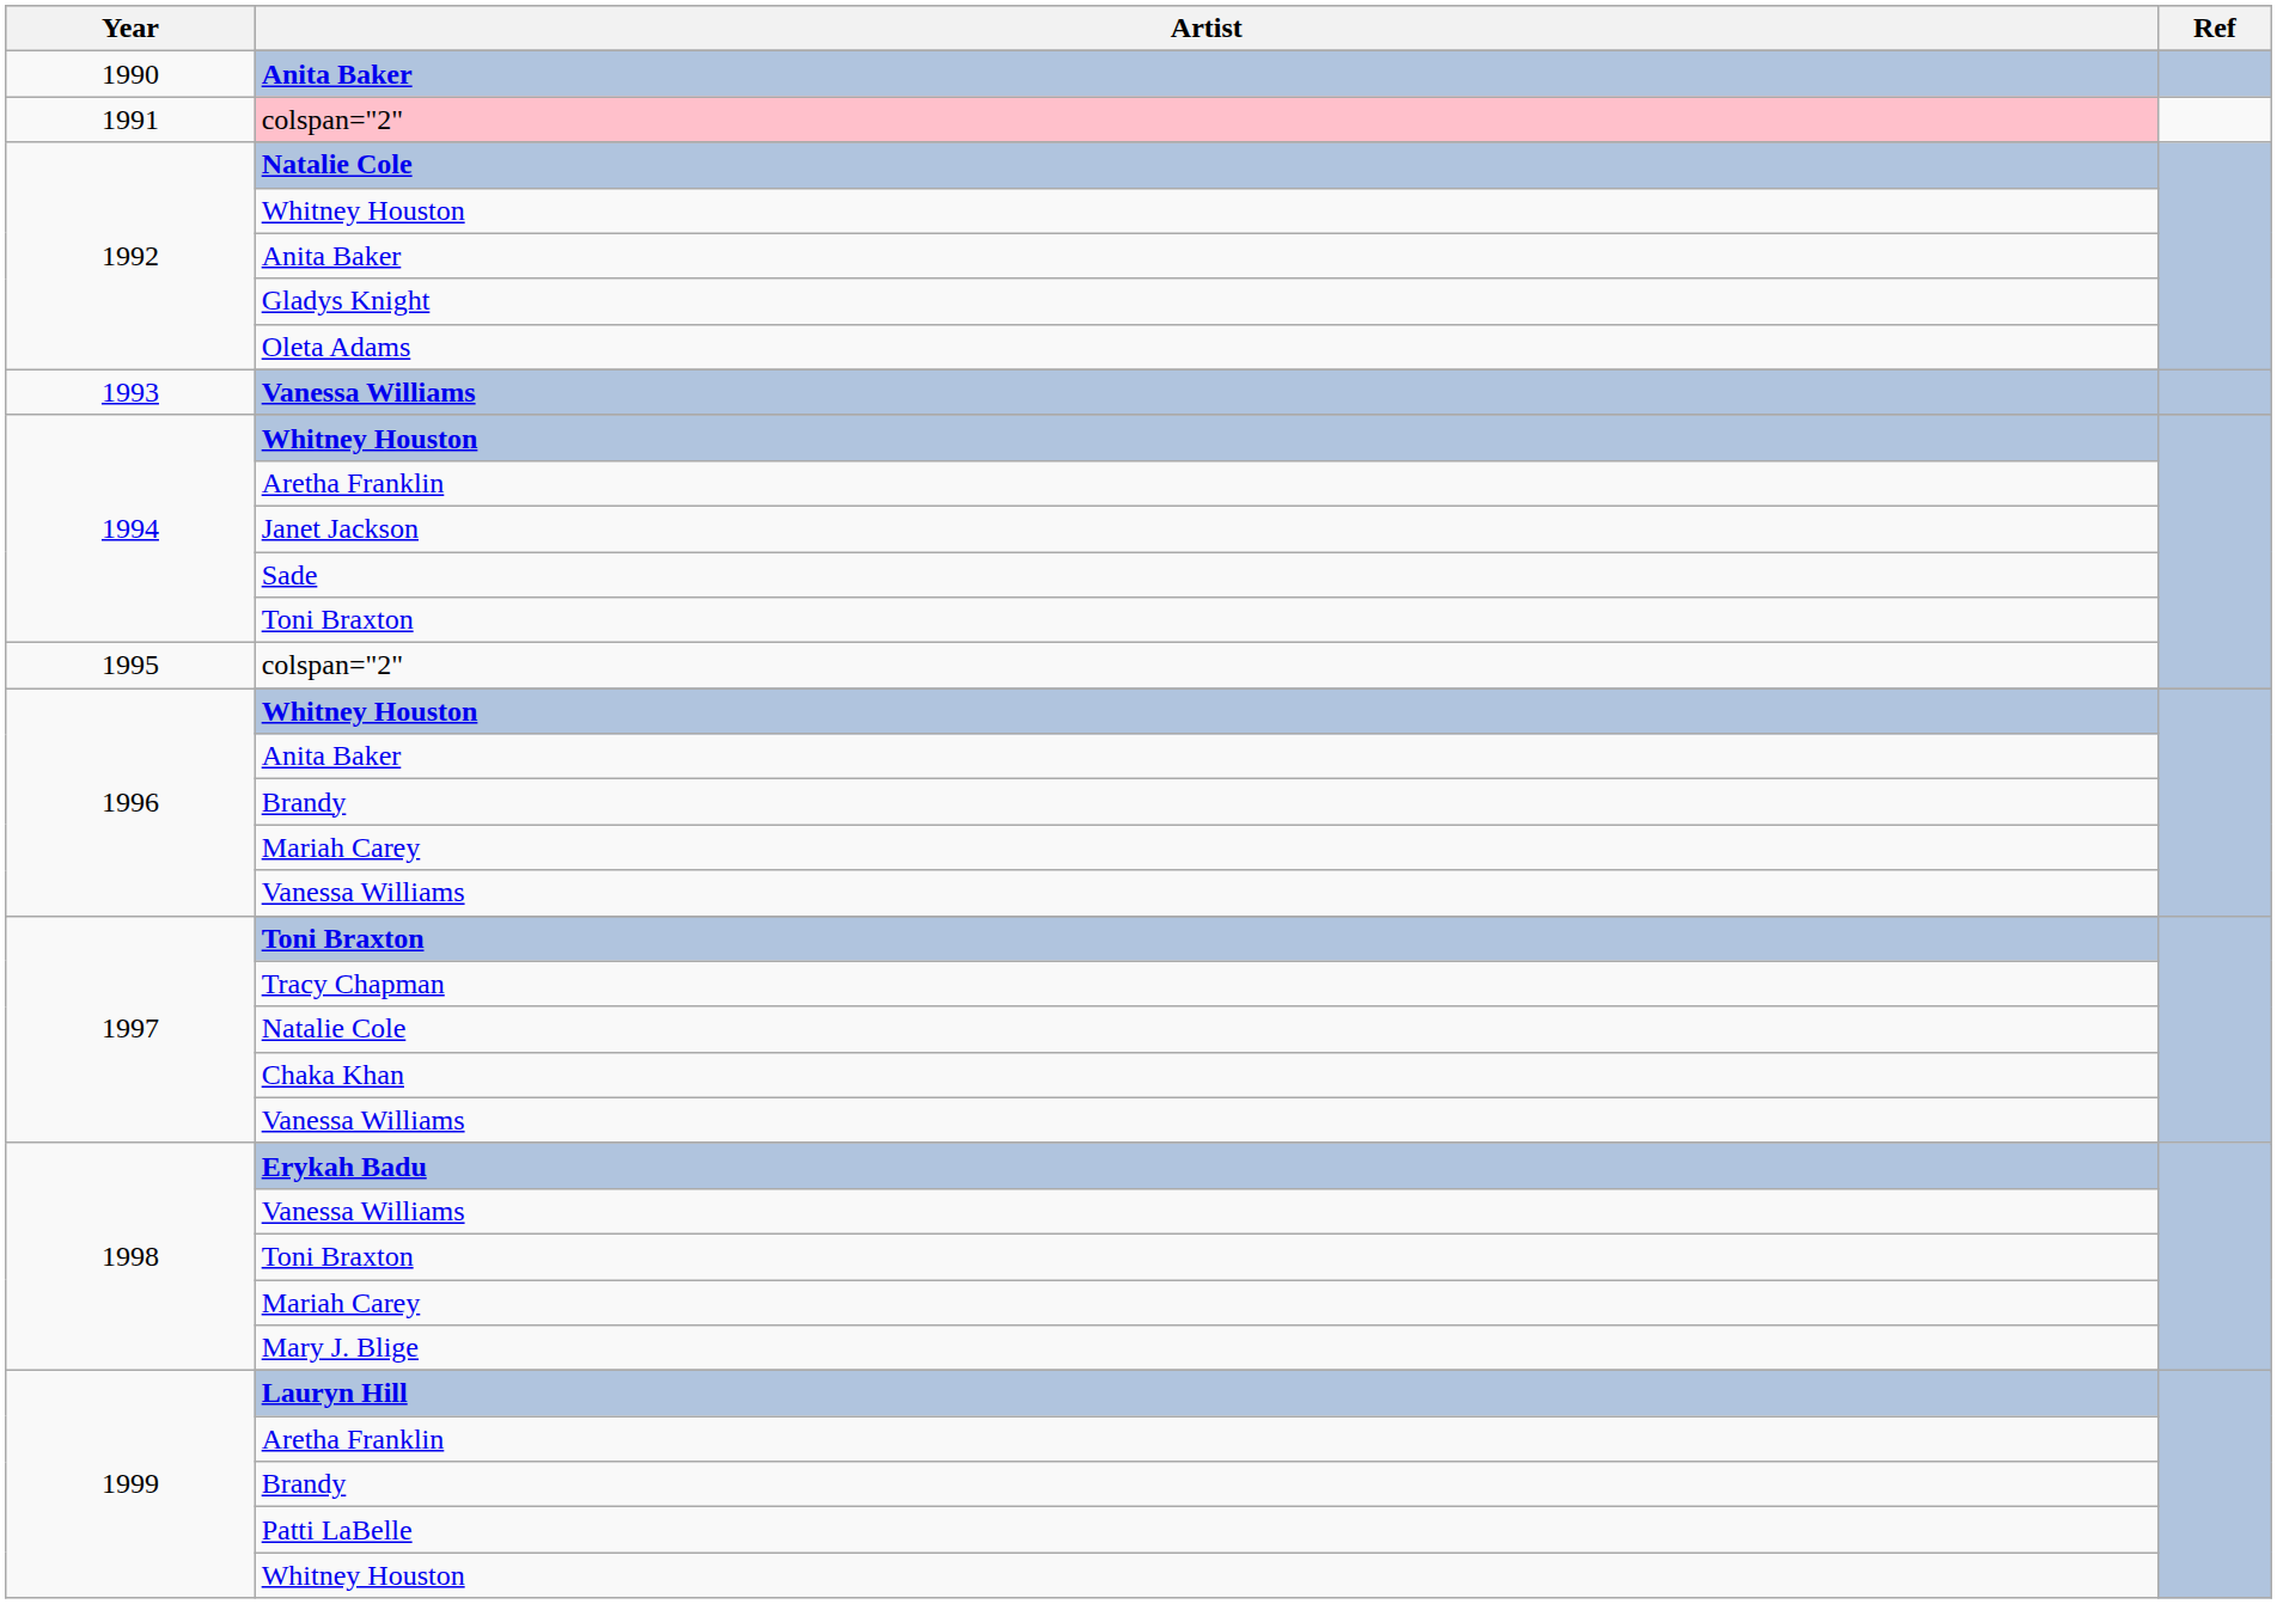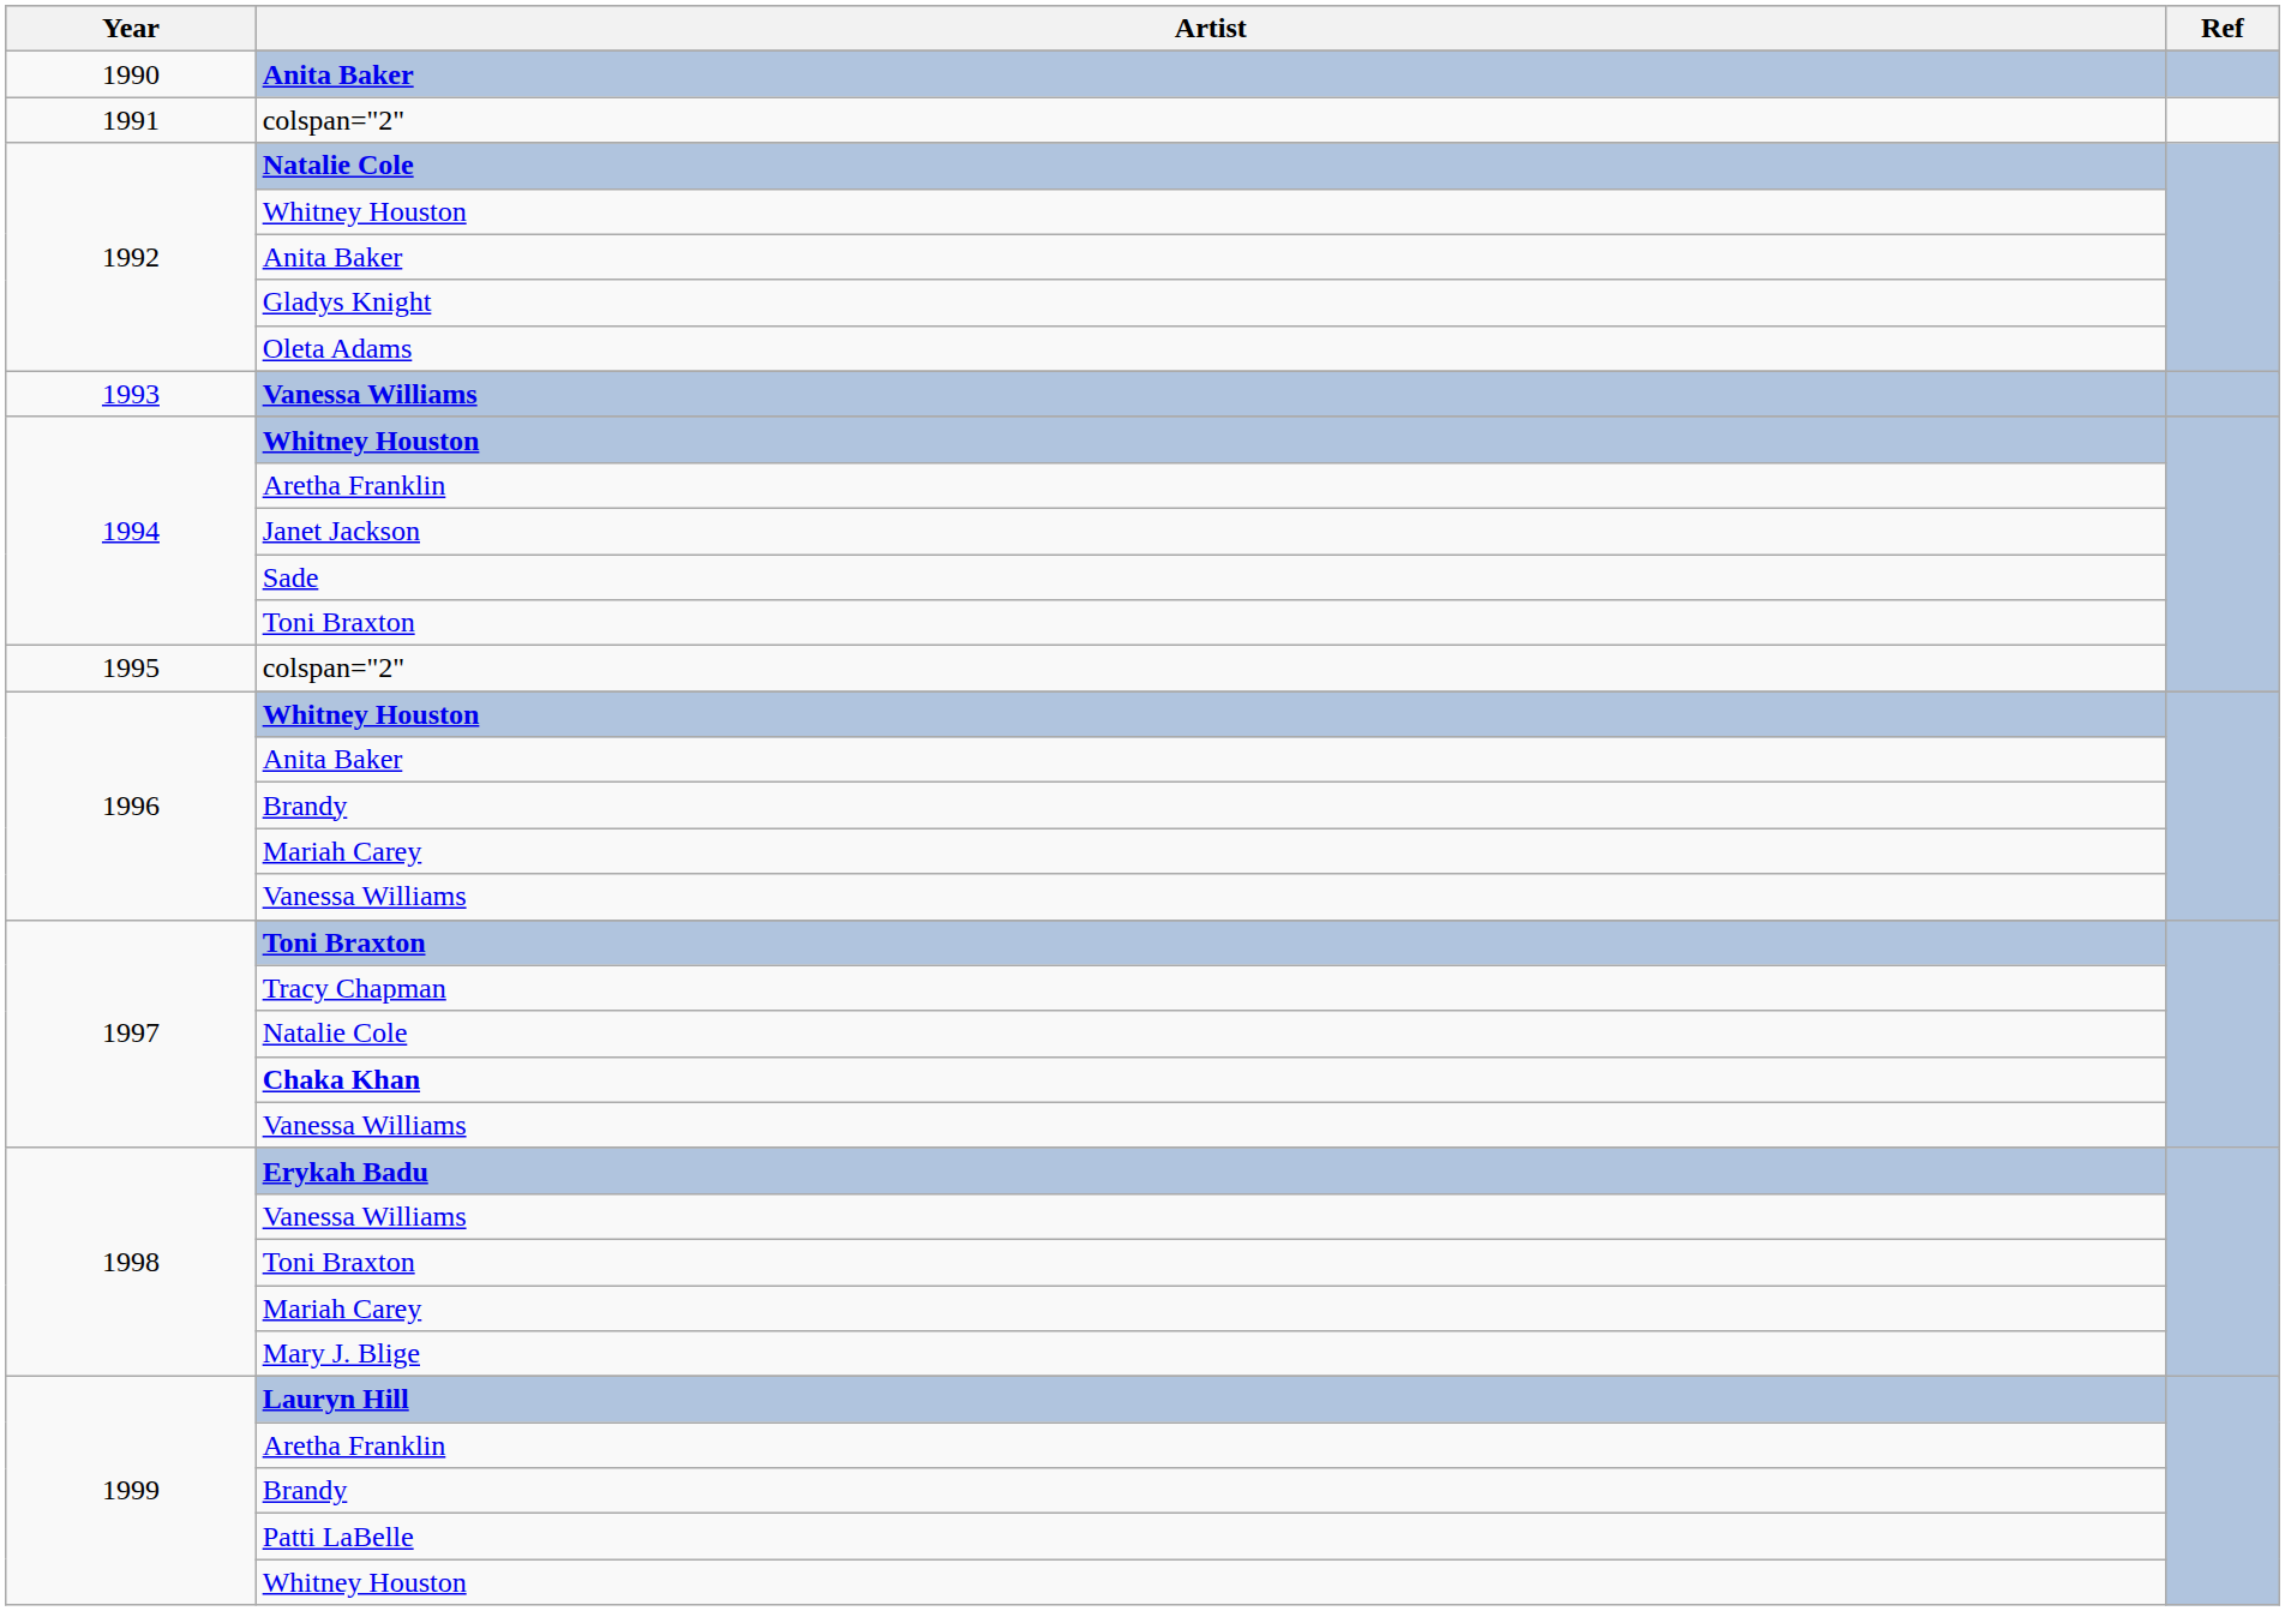1991 / colspan="2" | Artist: pink background -> no background
Chaka Khan | Artist: normal -> bold
